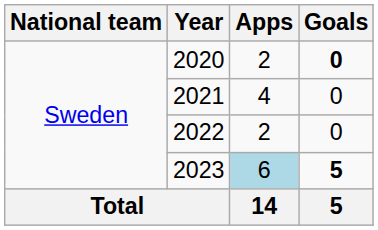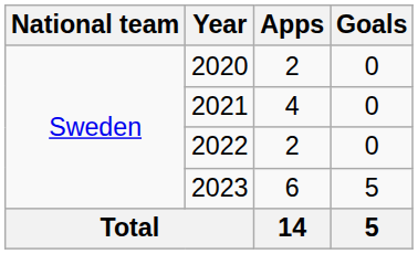2020 | Goals: bold -> normal
2023 | Apps: lightblue background -> no background
2023 | Goals: bold -> normal
